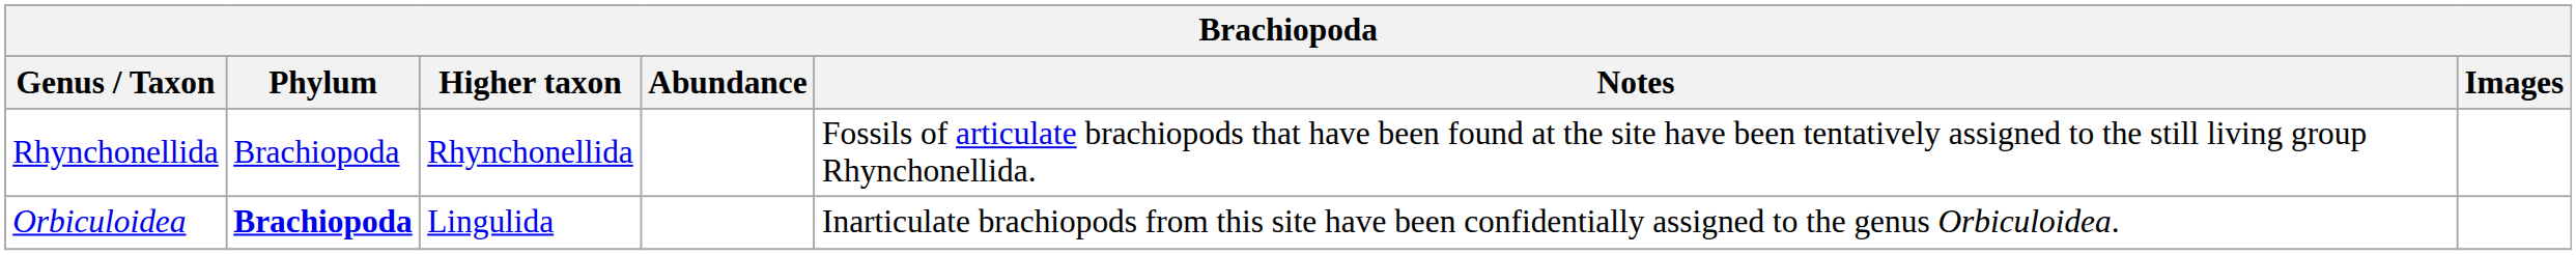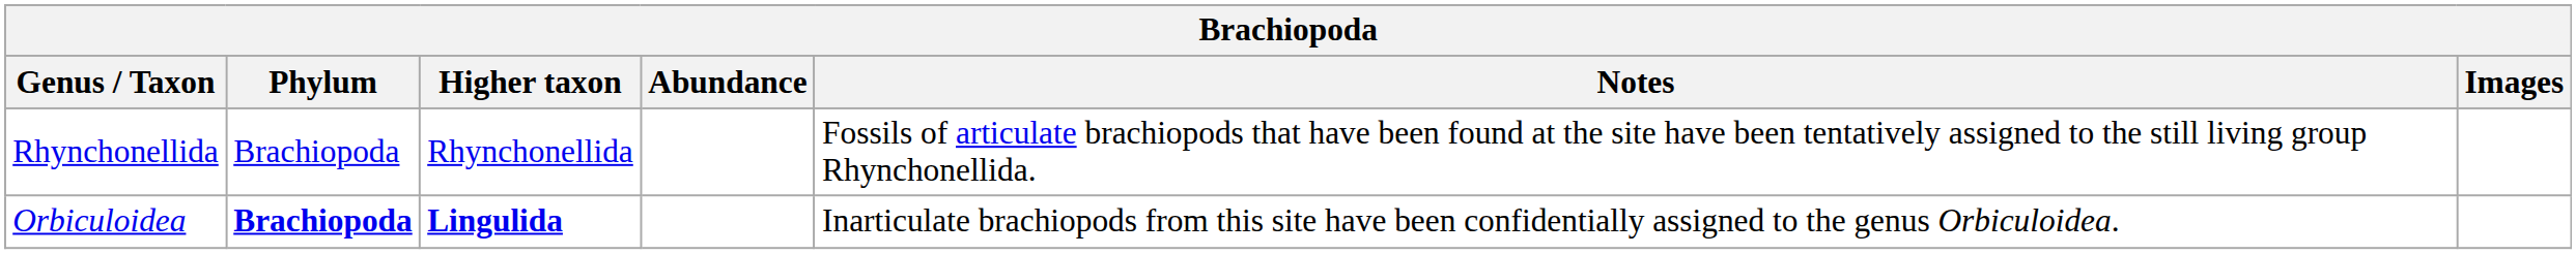Orbiculoidea | Higher taxon: normal -> bold
